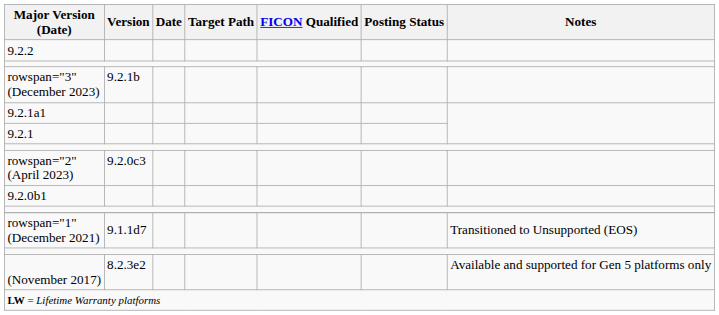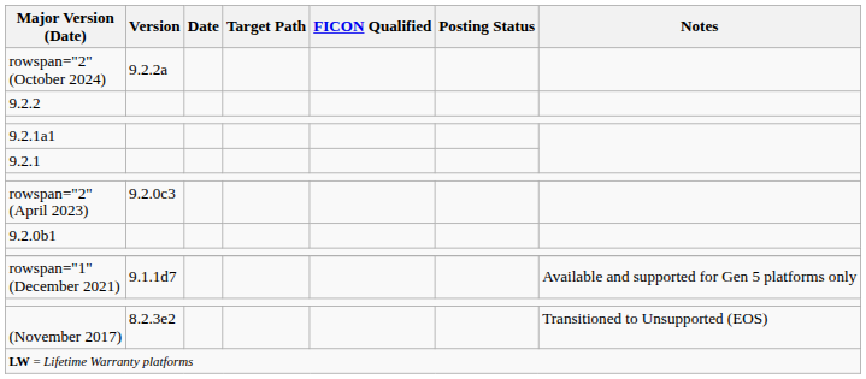+ row: rowspan="2" (October 2024) | 9.2.2a
- row: rowspan="3" (December 2023) | 9.2.1b
rowspan="1" (December 2021) | Notes: Transitioned to Unsupported (EOS) -> Available and supported for Gen 5 platforms only
(November 2017) | Notes: Available and supported for Gen 5 platforms only -> Transitioned to Unsupported (EOS)
